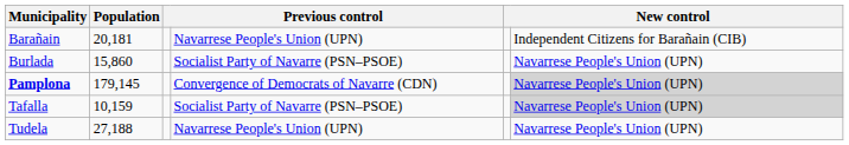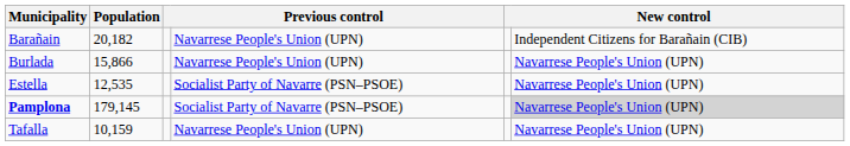Barañain | Population: 20,181 -> 20,182
Burlada | Population: 15,860 -> 15,866
Burlada | column 4: Socialist Party of Navarre (PSN–PSOE) -> Navarrese People's Union (UPN)
+ row: Estella | 12,535 | Socialist Party of Navarre (PSN–PSOE) | Navarrese People's Union (UPN)
Pamplona | column 4: Convergence of Democrats of Navarre (CDN) -> Socialist Party of Navarre (PSN–PSOE)
Tafalla | column 4: Socialist Party of Navarre (PSN–PSOE) -> Navarrese People's Union (UPN)
Tafalla | column 6: lightgrey background -> no background
- row: Tudela | 27,188 | Navarrese People's Union (UPN) | Navarrese People's Union (UPN)
